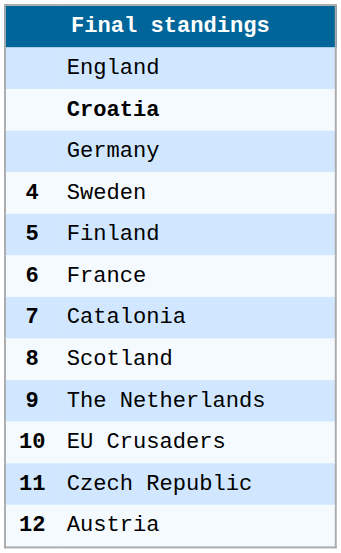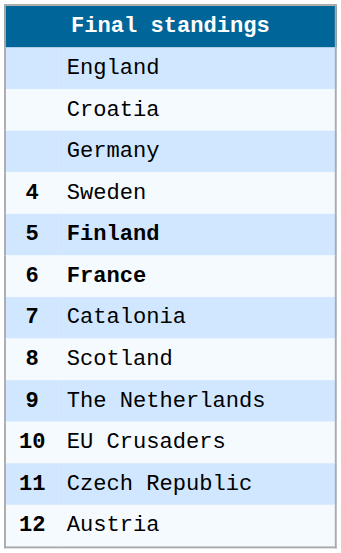Croatia | column 2: bold -> normal
Finland | column 2: normal -> bold
France | column 2: normal -> bold
